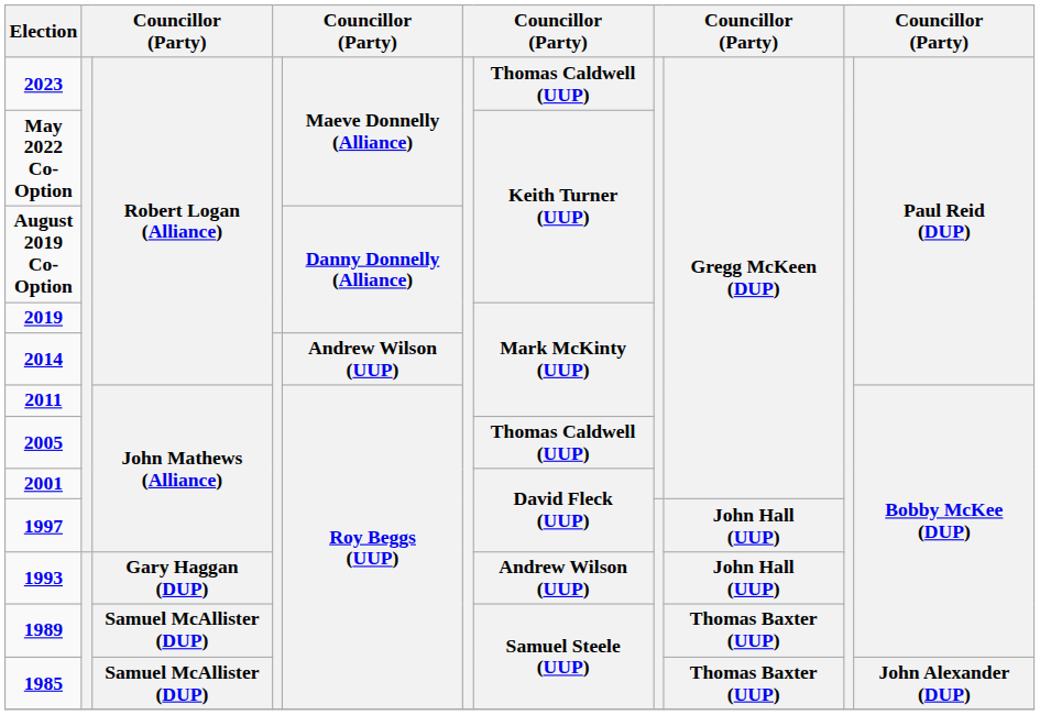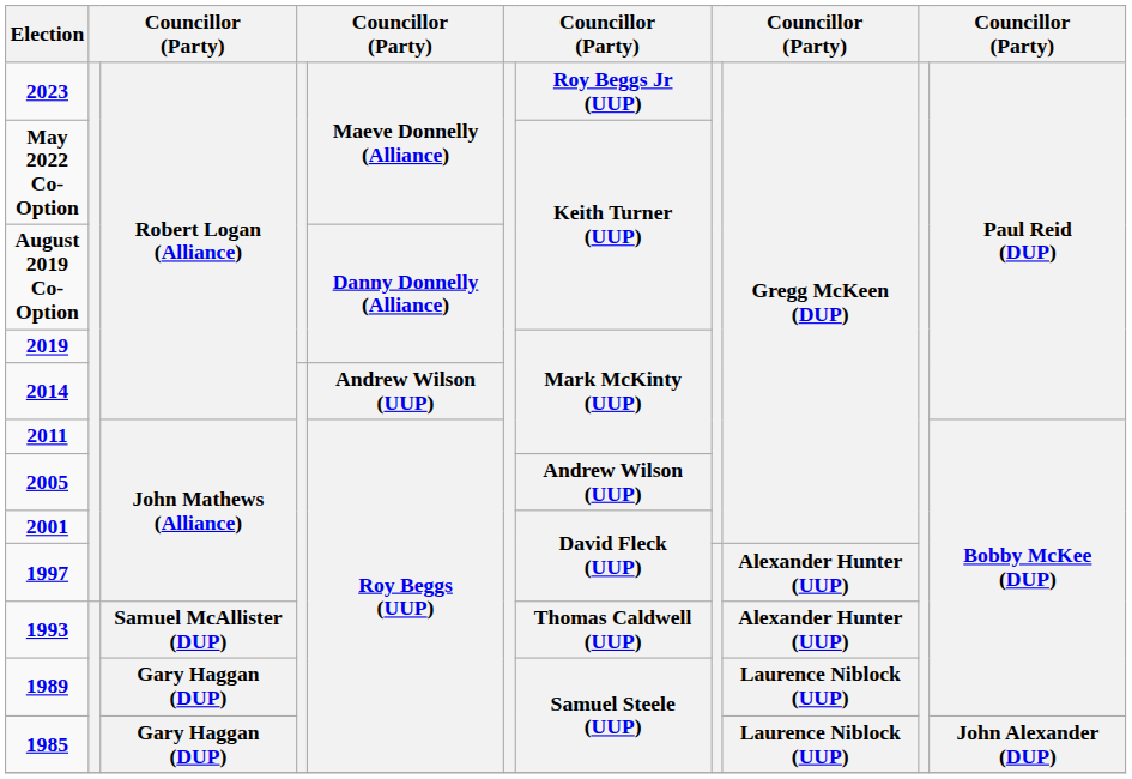2023 | column 7: Thomas Caldwell (UUP) -> Roy Beggs Jr (UUP)
2005 | column 7: Thomas Caldwell (UUP) -> Andrew Wilson (UUP)
1997 | column 9: John Hall (UUP) -> Alexander Hunter (UUP)
1993 | column 3: Gary Haggan (DUP) -> Samuel McAllister (DUP)
1993 | column 7: Andrew Wilson (UUP) -> Thomas Caldwell (UUP)
1993 | column 9: John Hall (UUP) -> Alexander Hunter (UUP)
1989 | column 3: Samuel McAllister (DUP) -> Gary Haggan (DUP)
1989 | column 9: Thomas Baxter (UUP) -> Laurence Niblock (UUP)
1985 | column 3: Samuel McAllister (DUP) -> Gary Haggan (DUP)
1985 | column 9: Thomas Baxter (UUP) -> Laurence Niblock (UUP)
